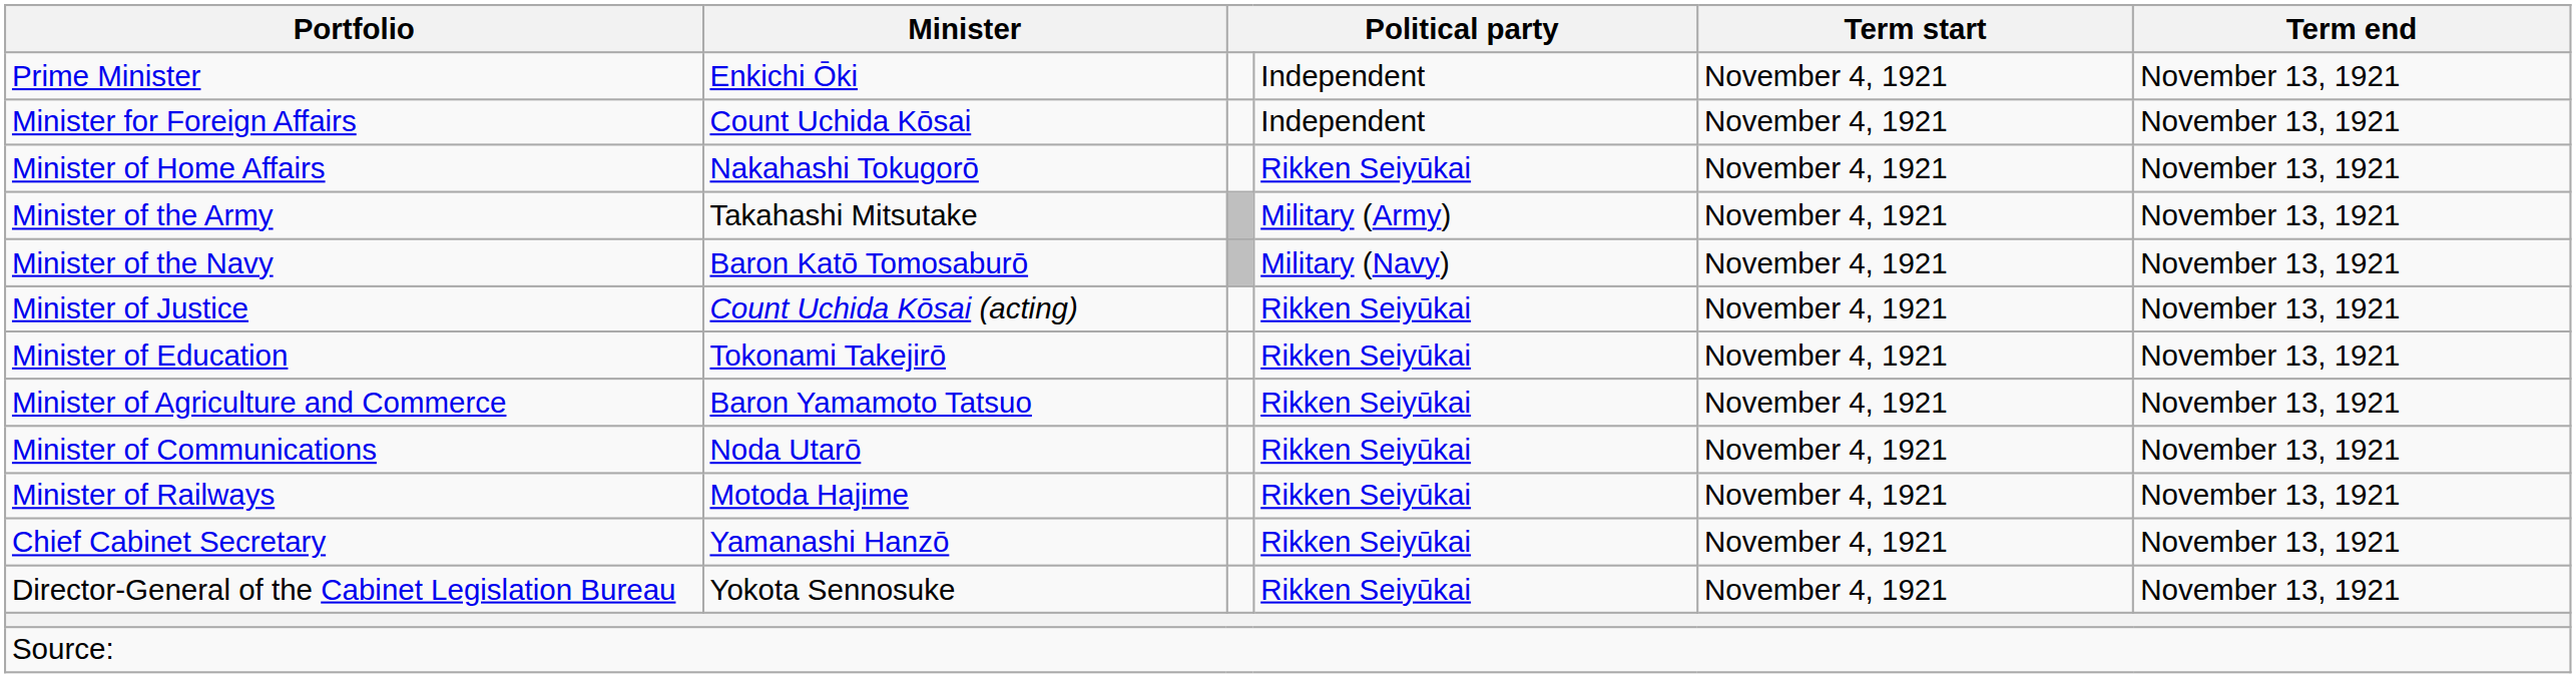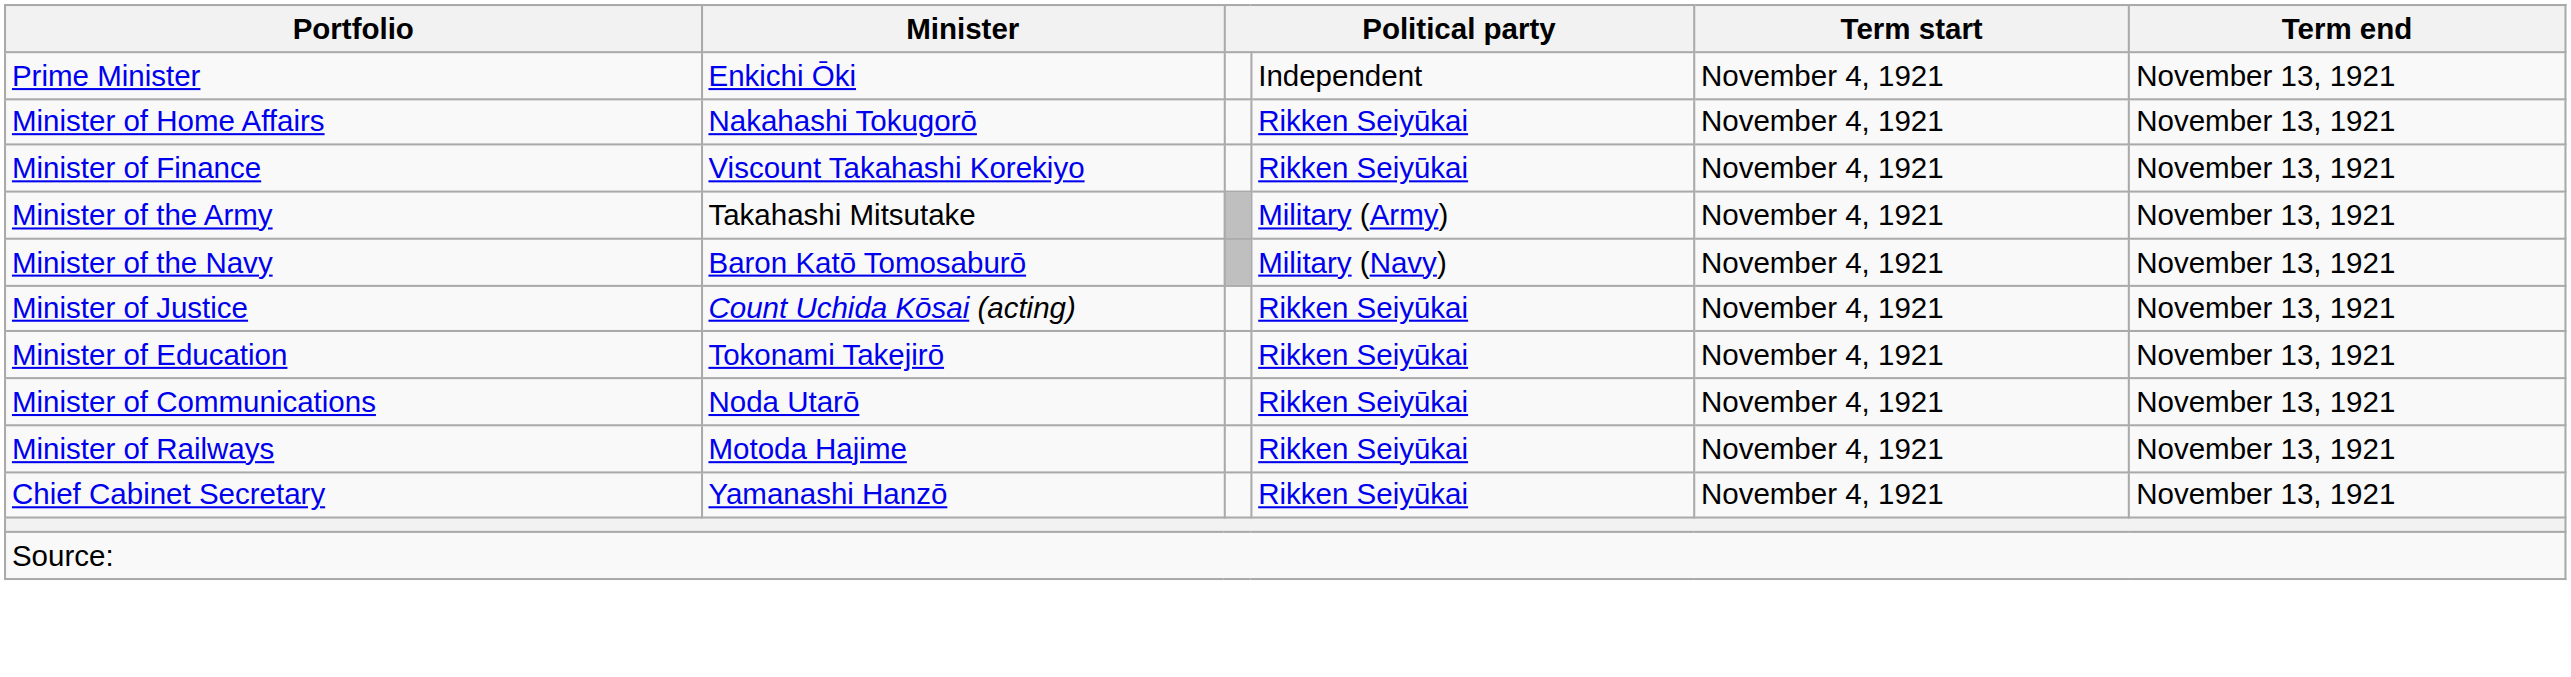- row: Minister for Foreign Affairs | Count Uchida Kōsai | Independent | November 4, 1921 | November 13, 1921
+ row: Minister of Finance | Viscount Takahashi Korekiyo | Rikken Seiyūkai | November 4, 1921 | November 13, 1921
- row: Minister of Agriculture and Commerce | Baron Yamamoto Tatsuo | Rikken Seiyūkai | November 4, 1921 | November 13, 1921
- row: Director-General of the Cabinet Legislation Bureau | Yokota Sennosuke | Rikken Seiyūkai | November 4, 1921 | November 13, 1921
